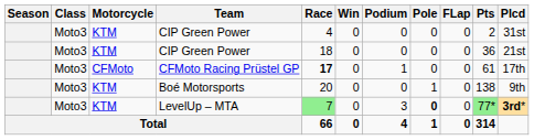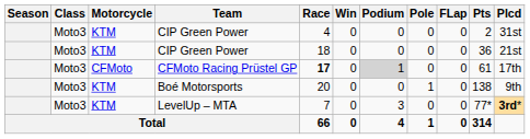CFMoto Racing Prüstel GP | Podium: no background -> lightgrey background
LevelUp – MTA | Race: lightgreen background -> no background
LevelUp – MTA | Pole: bold -> normal
LevelUp – MTA | Pts: lightgreen background -> no background
